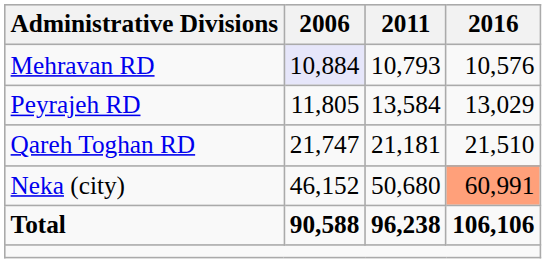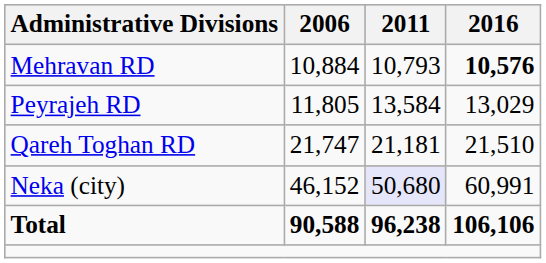Mehravan RD | 2006: lavender background -> no background
Mehravan RD | 2016: normal -> bold
Neka (city) | 2011: no background -> lavender background
Neka (city) | 2016: lightsalmon background -> no background
